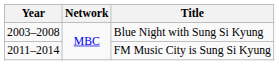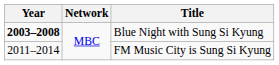Blue Night with Sung Si Kyung | Year: normal -> bold
